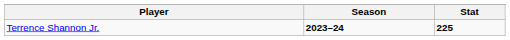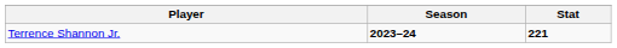Terrence Shannon Jr. | Stat: 225 -> 221
